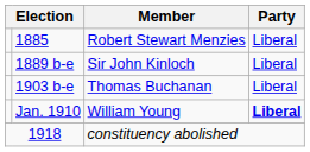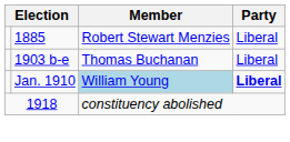- row: 1889 b-e | Sir John Kinloch | Liberal
Jan. 1910 | Member: no background -> lightblue background
